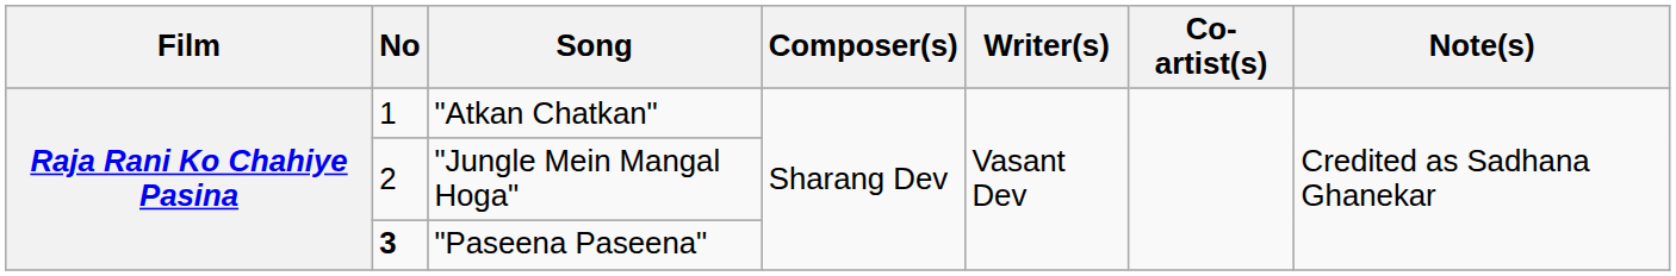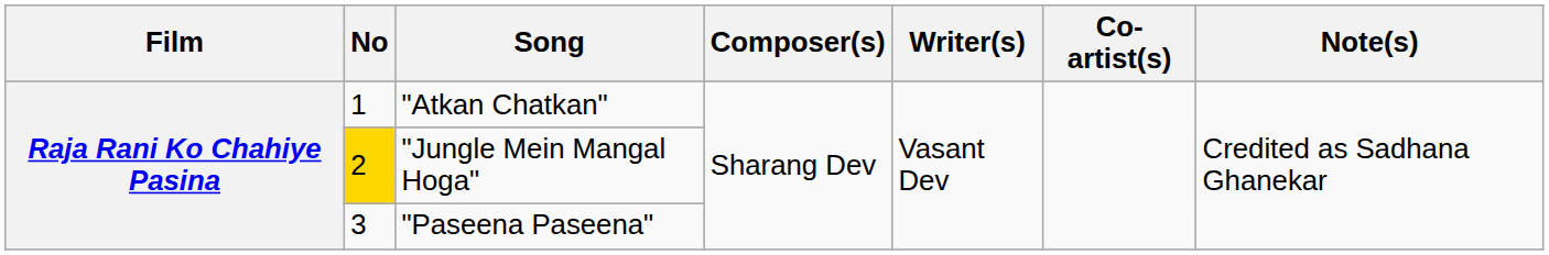"Jungle Mein Mangal Hoga" | No: no background -> gold background
"Paseena Paseena" | No: bold -> normal
